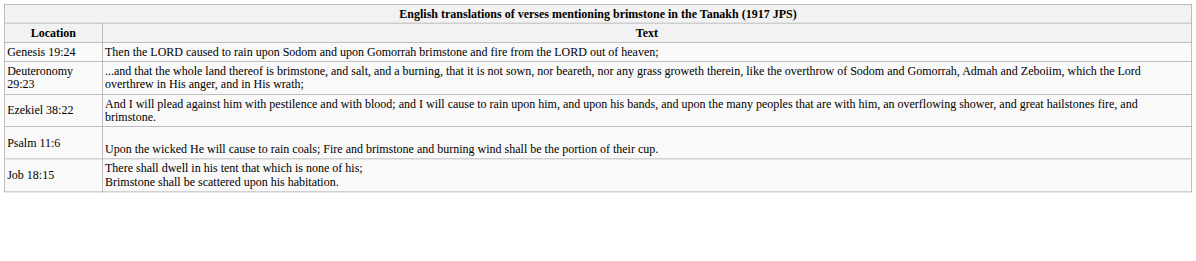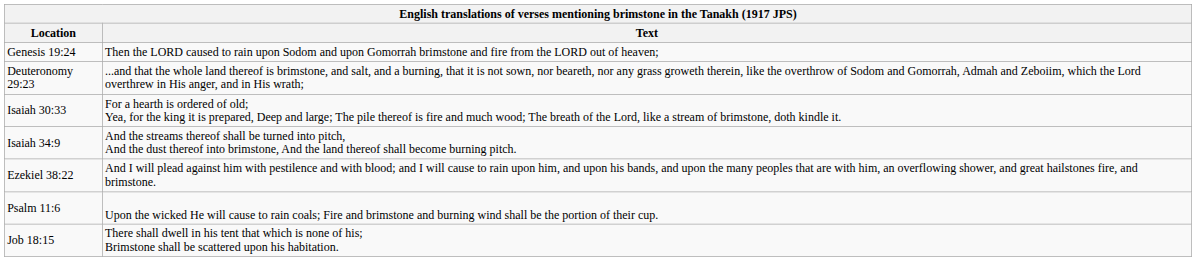+ row: Isaiah 30:33 | For a hearth is ordered of old; Yea, for the king it is prepared, Deep and large; The pile thereof is fire and much wood; The breath of the Lord, like a stream of brimstone, doth kindle it.
+ row: Isaiah 34:9 | And the streams thereof shall be turned into pitch, And the dust thereof into brimstone, And the land thereof shall become burning pitch.
